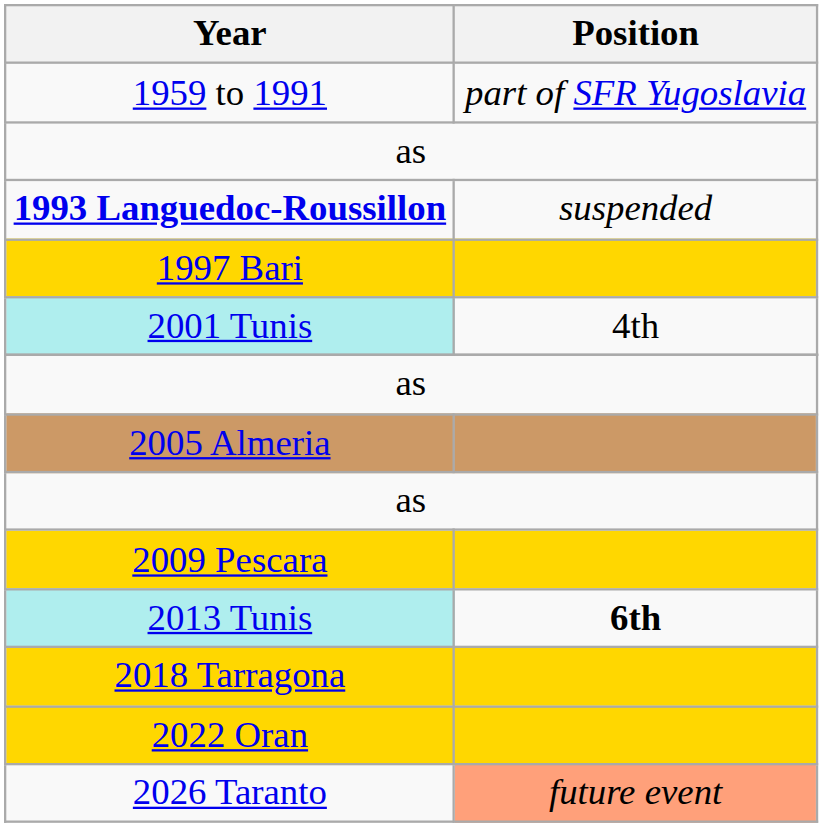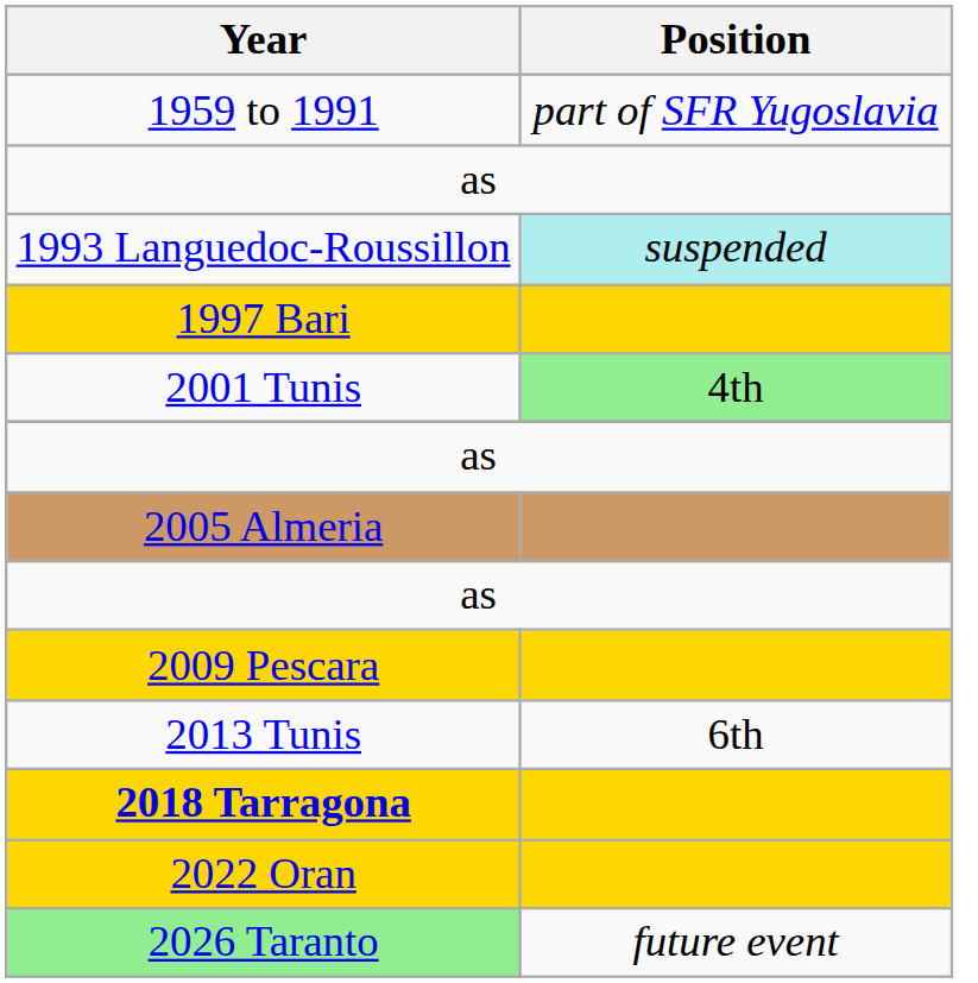1993 Languedoc-Roussillon | Year: bold -> normal
1993 Languedoc-Roussillon | Position: no background -> paleturquoise background
2001 Tunis | Year: paleturquoise background -> no background
2001 Tunis | Position: no background -> lightgreen background
2013 Tunis | Year: paleturquoise background -> no background
2013 Tunis | Position: bold -> normal
2018 Tarragona | Year: normal -> bold
2026 Taranto | Year: no background -> lightgreen background
2026 Taranto | Position: lightsalmon background -> no background
